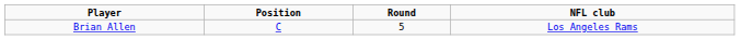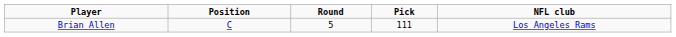+ column: Pick | 111
